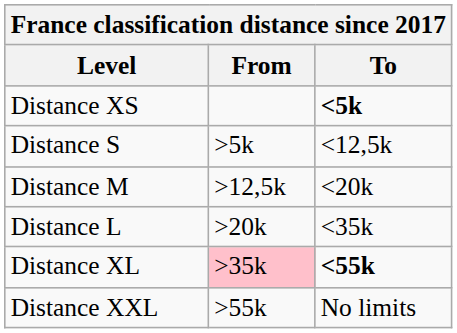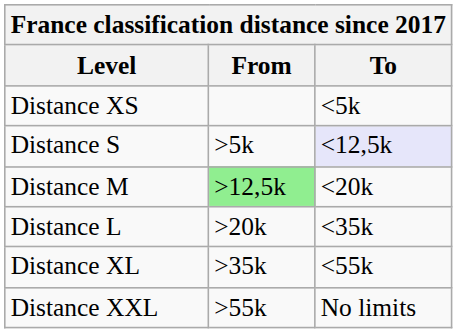Distance XS | To: bold -> normal
Distance S | To: no background -> lavender background
Distance M | From: no background -> lightgreen background
Distance XL | From: pink background -> no background
Distance XL | To: bold -> normal
